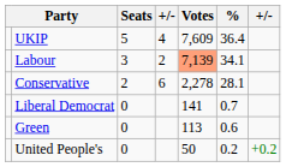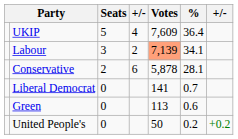Conservative | Votes: 2,278 -> 5,878
